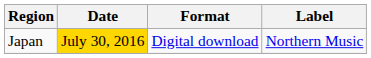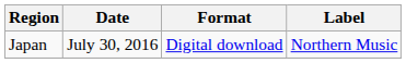Japan | Date: gold background -> no background
